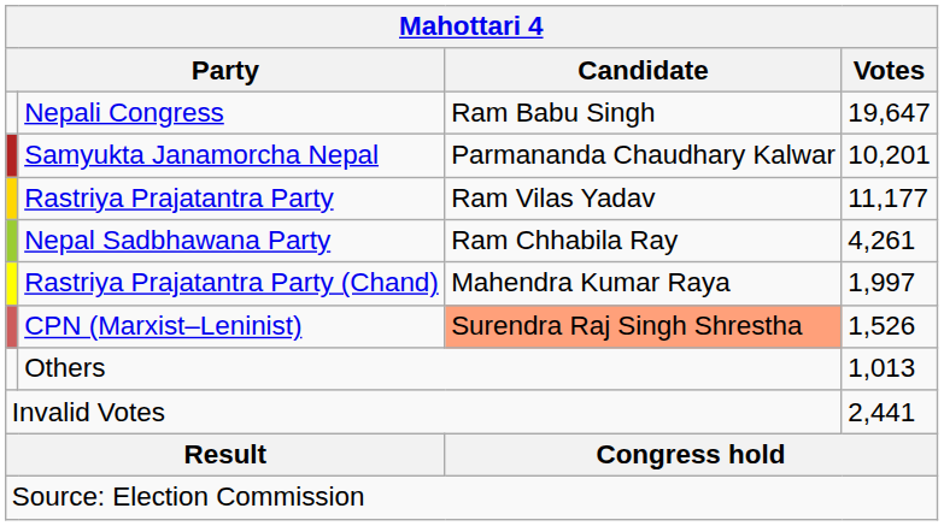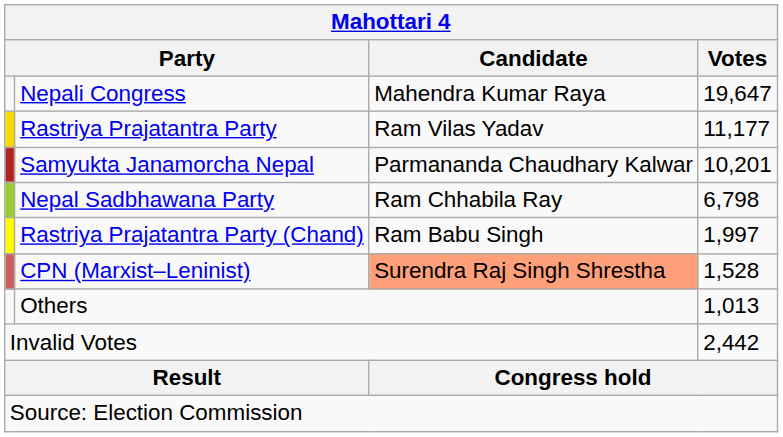Nepali Congress | Candidate: Ram Babu Singh -> Mahendra Kumar Raya
rows swapped: Rastriya Prajatantra Party <-> Samyukta Janamorcha Nepal
Nepal Sadbhawana Party | Votes: 4,261 -> 6,798
Rastriya Prajatantra Party (Chand) | Candidate: Mahendra Kumar Raya -> Ram Babu Singh
CPN (Marxist–Leninist) | Votes: 1,526 -> 1,528
Invalid Votes | Votes: 2,441 -> 2,442
